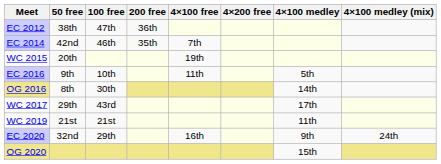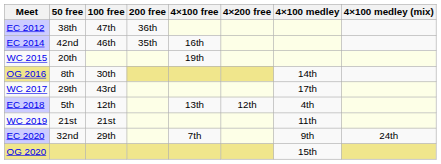EC 2014 | 4×100 free: 7th -> 16th
- row: EC 2016 | 9th | 10th | 11th | 5th
+ row: EC 2018 | 5th | 12th | 13th | 12th | 4th
EC 2020 | 4×100 free: 16th -> 7th
